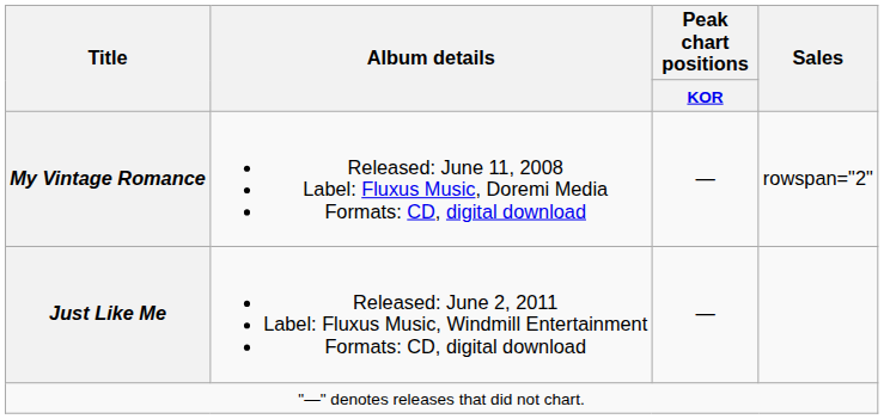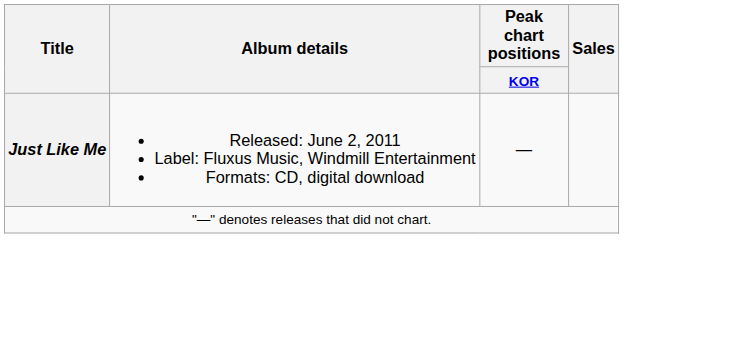- row: My Vintage Romance | Released: June 11, 2008 Label: Fluxus Music, Doremi Media Formats: CD, digital download | — | rowspan="2"
